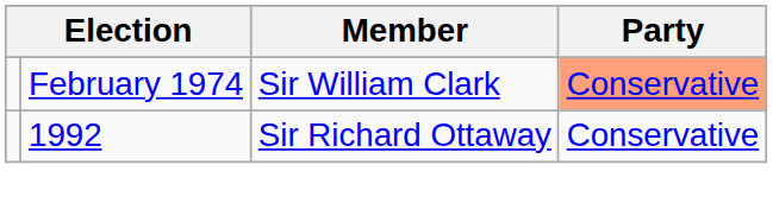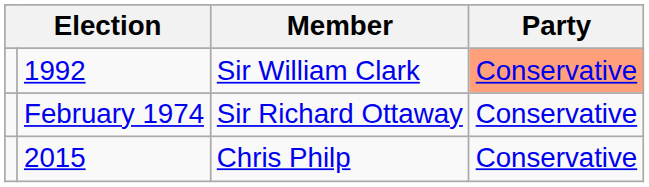Sir William Clark | column 2: February 1974 -> 1992
Sir Richard Ottaway | column 2: 1992 -> February 1974
+ row: 2015 | Chris Philp | Conservative
